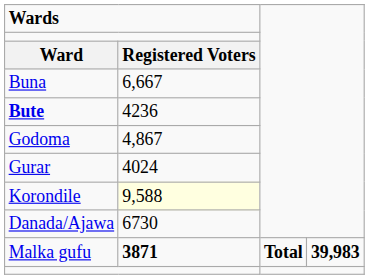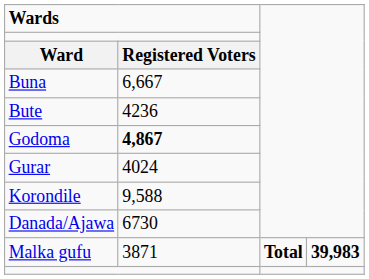Bute | column 1: bold -> normal
Godoma | column 2: normal -> bold
Korondile | column 2: lightyellow background -> no background
Malka gufu | column 2: bold -> normal
